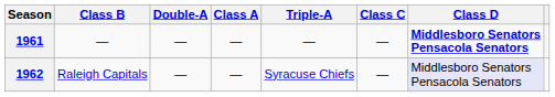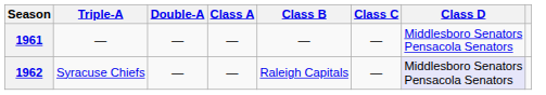columns swapped: Triple-A <-> Class B
1961 | Class D: bold -> normal
